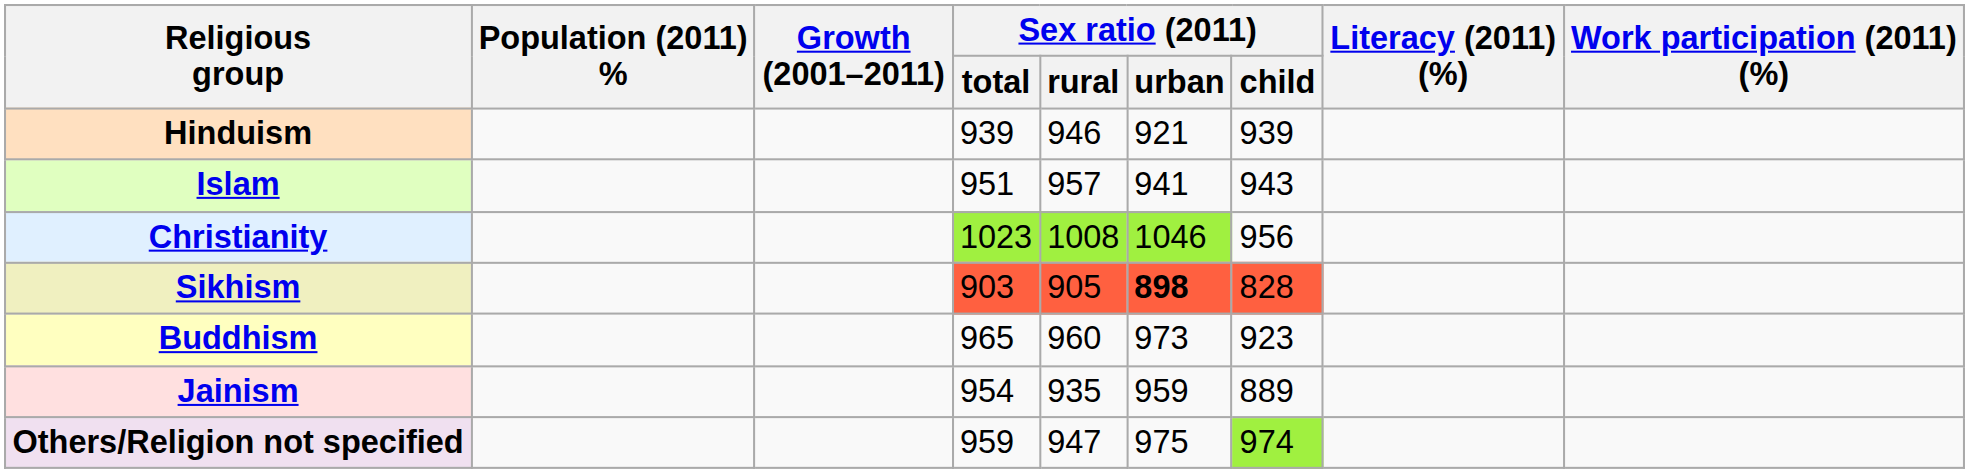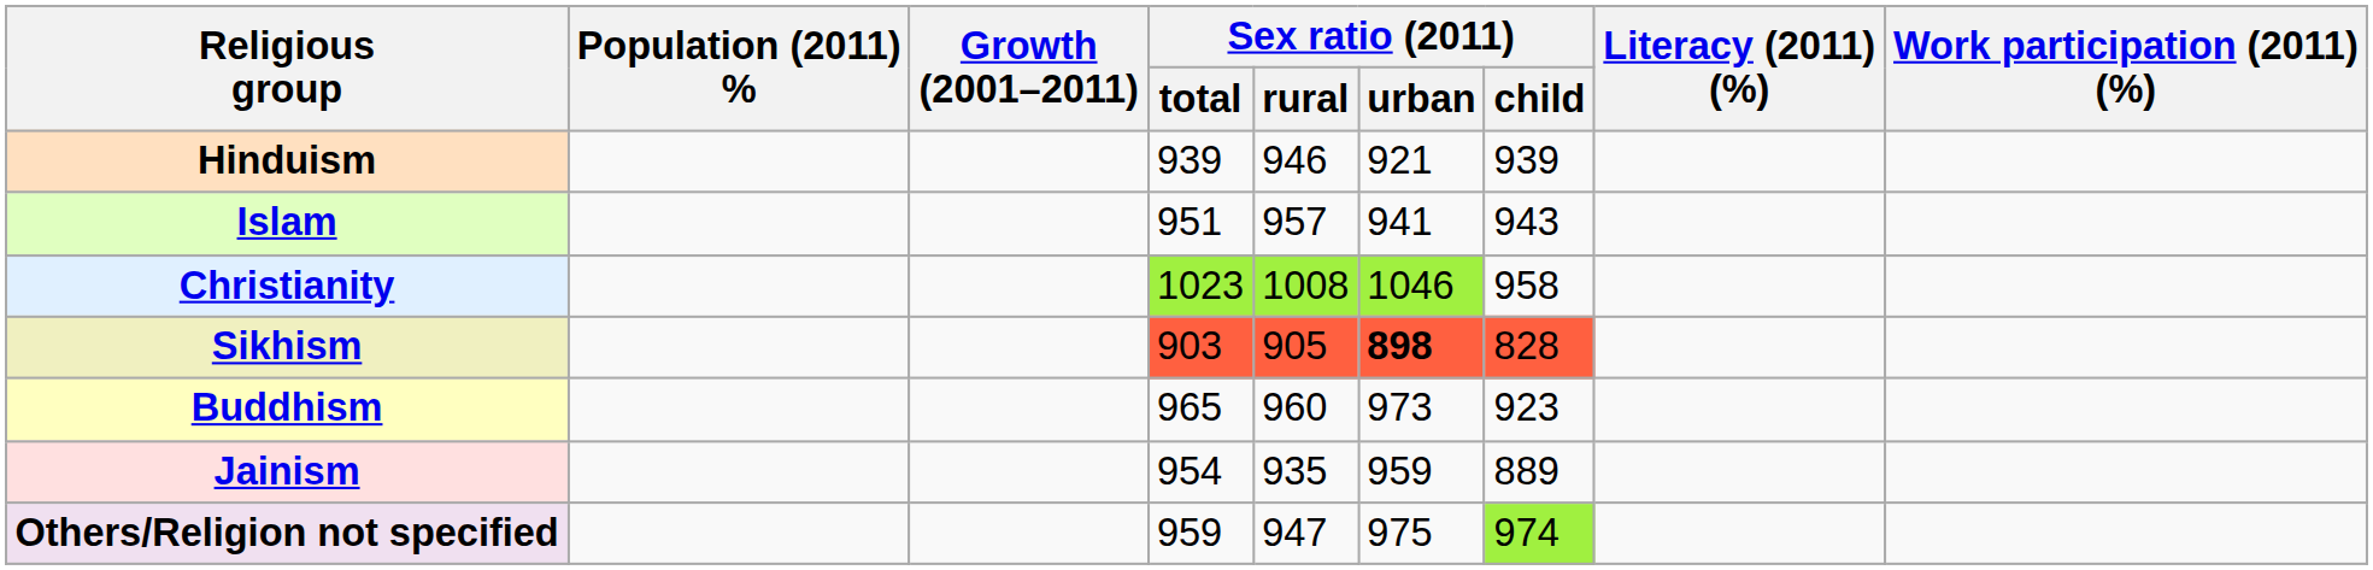Christianity | Sex ratio (2011) / child: 956 -> 958
